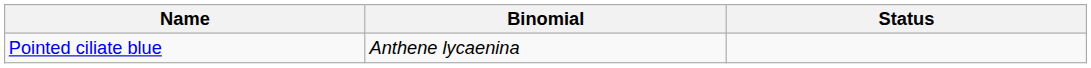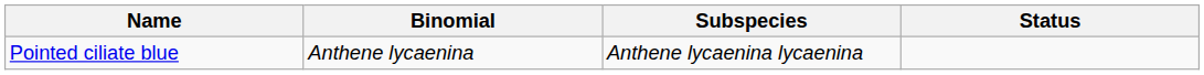+ column: Subspecies | Anthene lycaenina lycaenina
